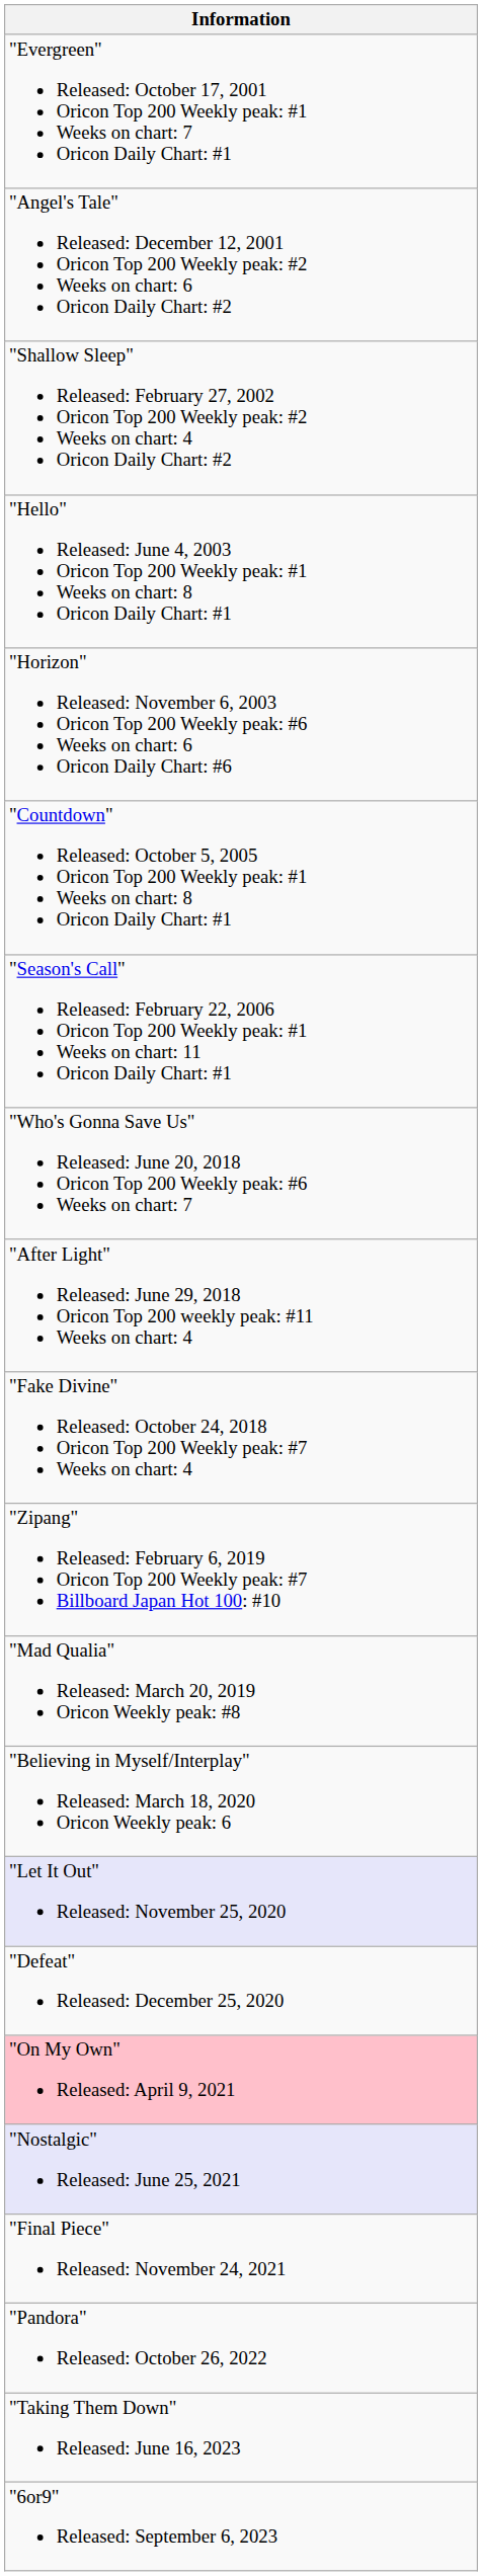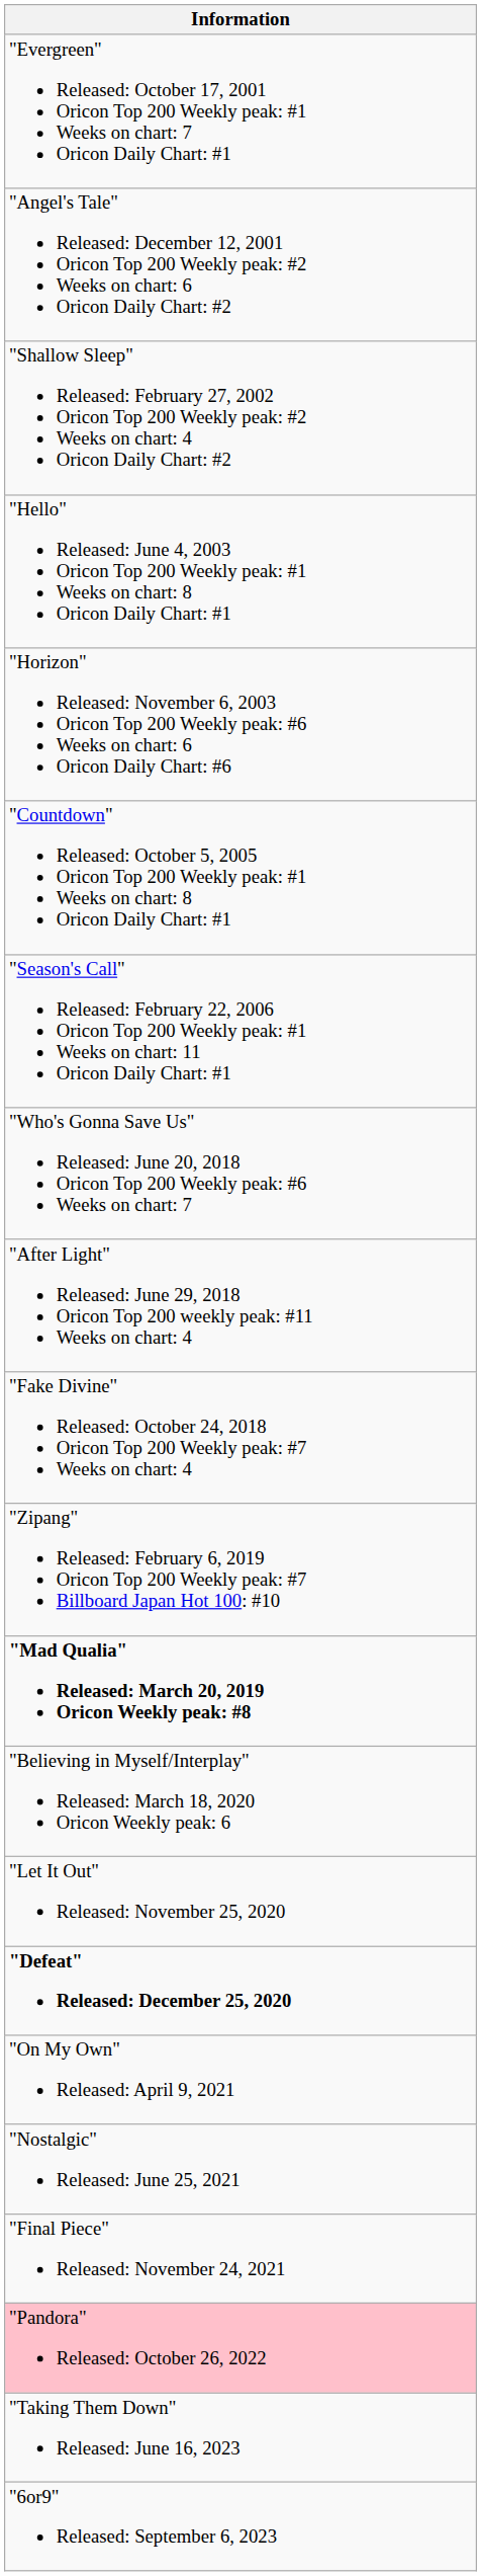row 13 | column 1: normal -> bold
row 15 | column 1: lavender background -> no background
row 16 | column 1: normal -> bold
row 17 | column 1: pink background -> no background
row 18 | column 1: lavender background -> no background
row 20 | column 1: no background -> pink background
